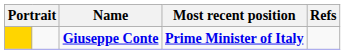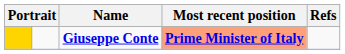Giuseppe Conte | Most recent position: no background -> lightsalmon background
